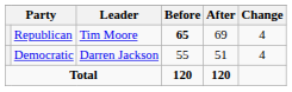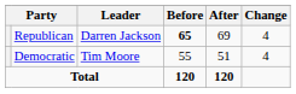Republican | Leader: Tim Moore -> Darren Jackson
Democratic | Leader: Darren Jackson -> Tim Moore
